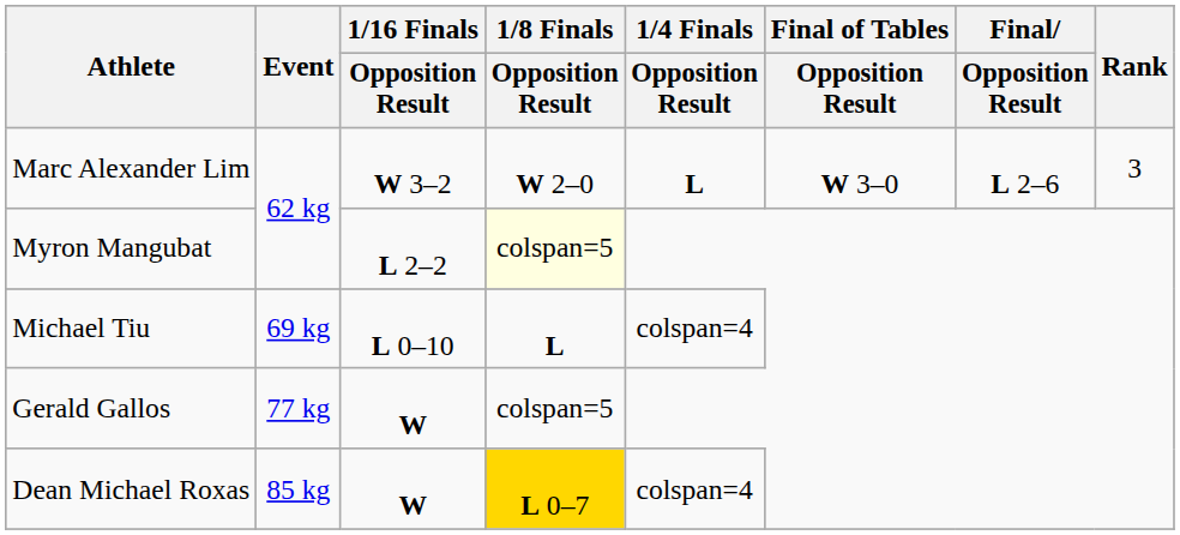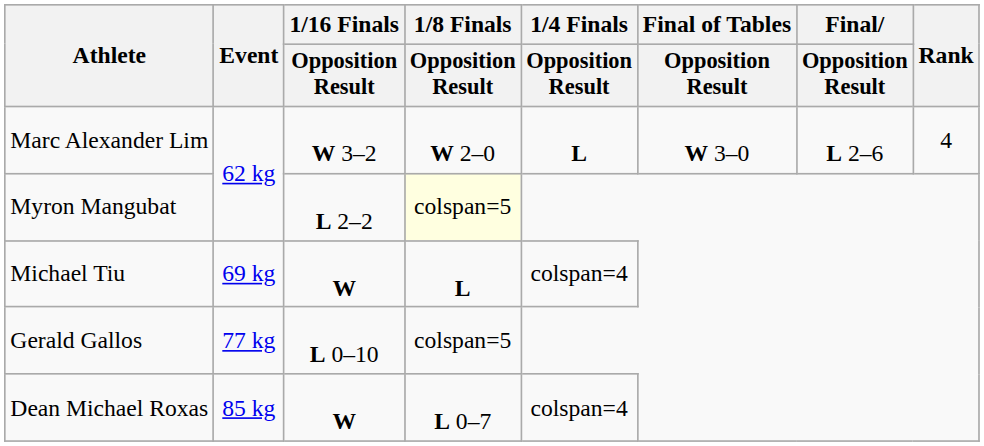Marc Alexander Lim | Rank: 3 -> 4
Michael Tiu | 1/16 Finals / Opposition Result: L 0–10 -> W
Gerald Gallos | 1/16 Finals / Opposition Result: W -> L 0–10
Dean Michael Roxas | 1/8 Finals / Opposition Result: gold background -> no background
